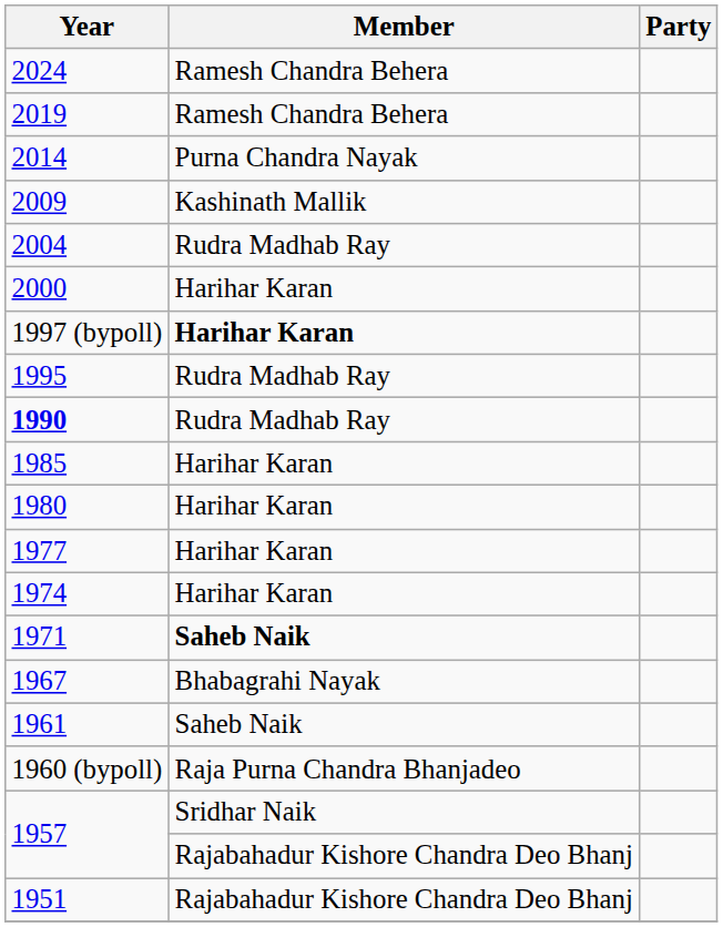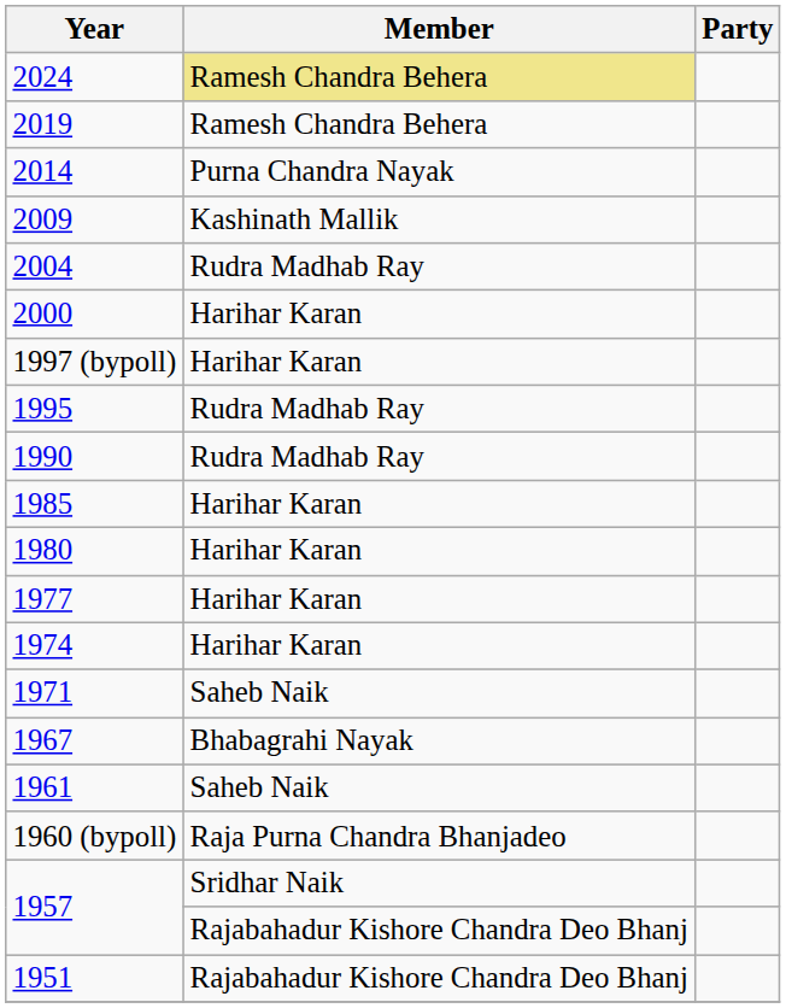2024 | Member: no background -> khaki background
1997 (bypoll) | Member: bold -> normal
1990 | Year: bold -> normal
1971 | Member: bold -> normal
